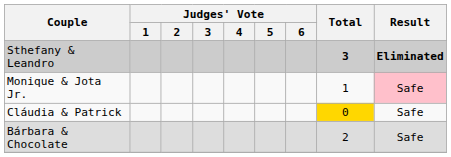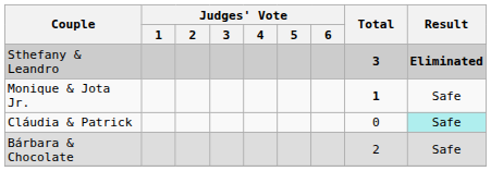Monique & Jota Jr. | Total: normal -> bold
Monique & Jota Jr. | Result: pink background -> no background
Cláudia & Patrick | Total: gold background -> no background
Cláudia & Patrick | Result: no background -> paleturquoise background
